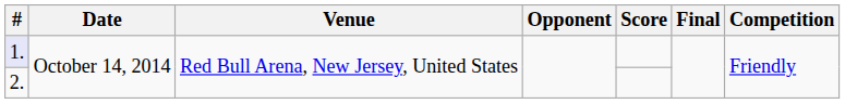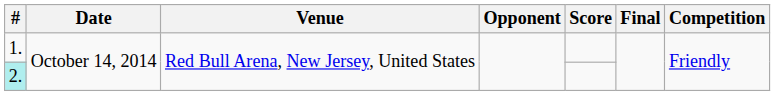1. | #: lavender background -> no background
2. | #: no background -> paleturquoise background
